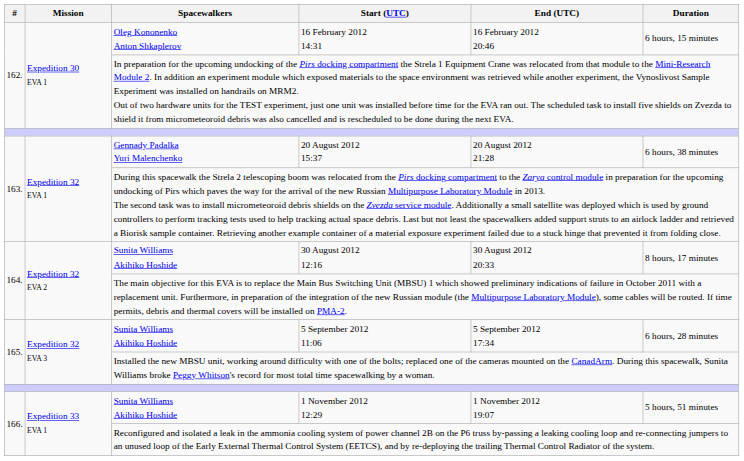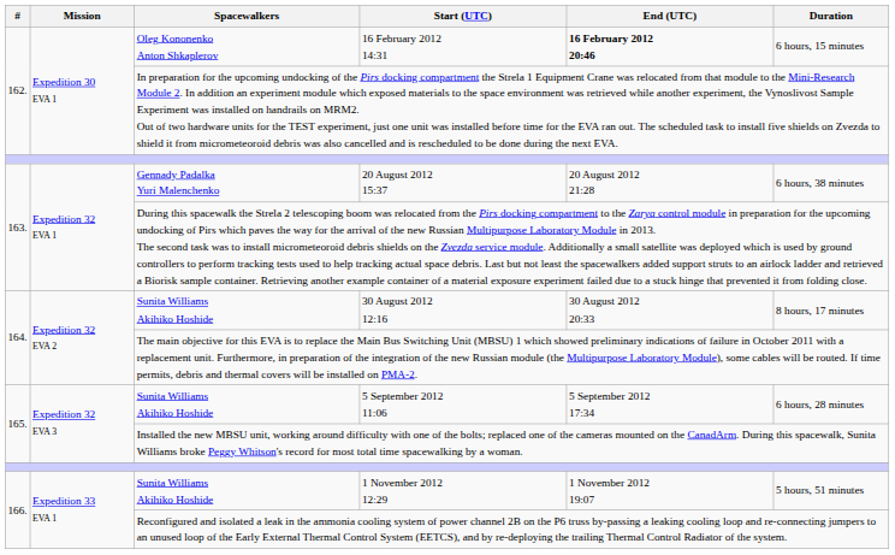16 February 2012 14:31 | End (UTC): normal -> bold
